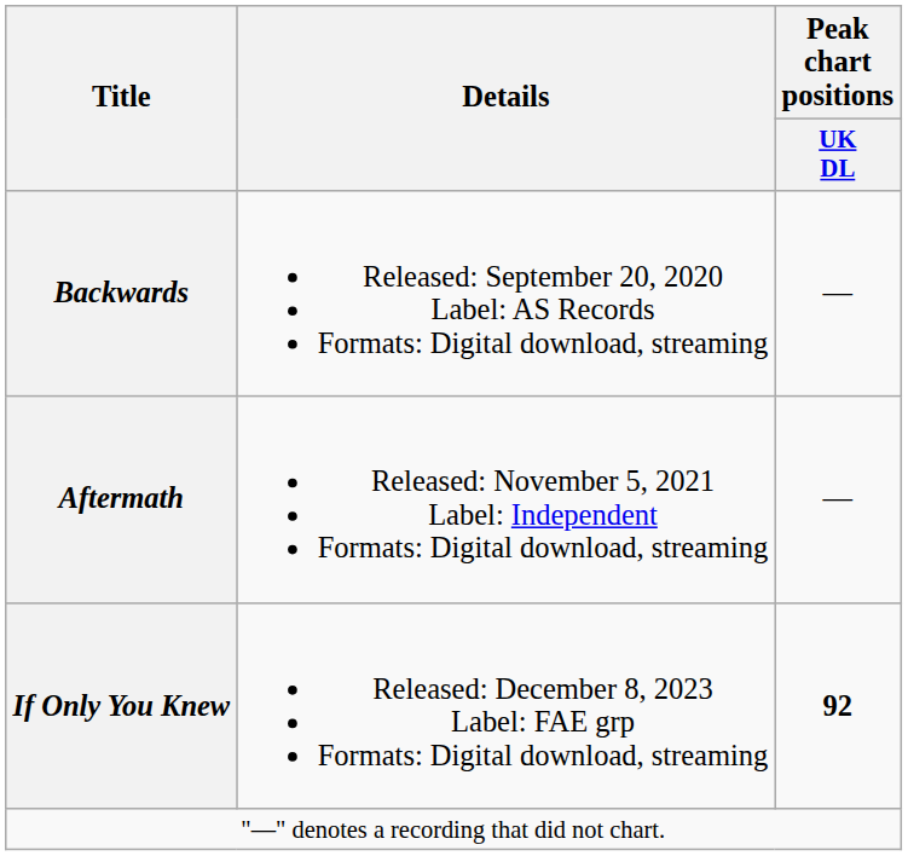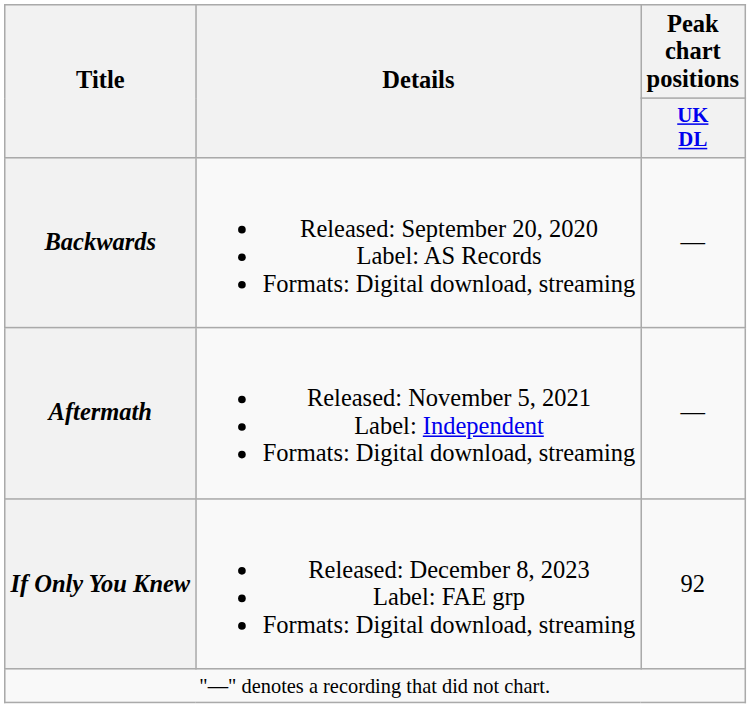If Only You Knew | Peak chart positions / UK DL: bold -> normal
